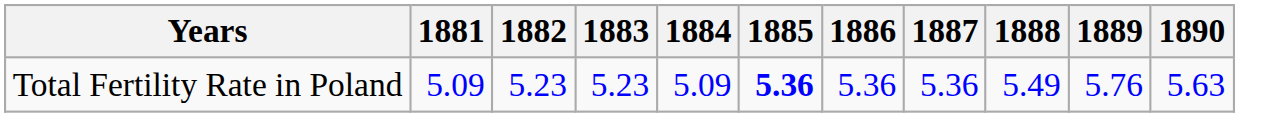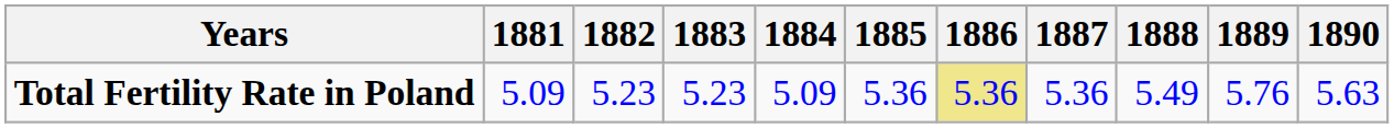row 2 | Years: normal -> bold
row 2 | 1885: bold -> normal
row 2 | 1886: no background -> khaki background
